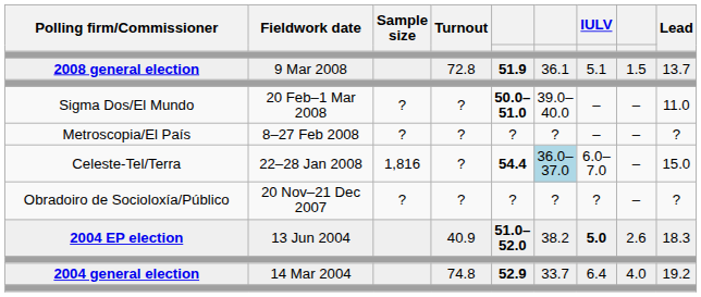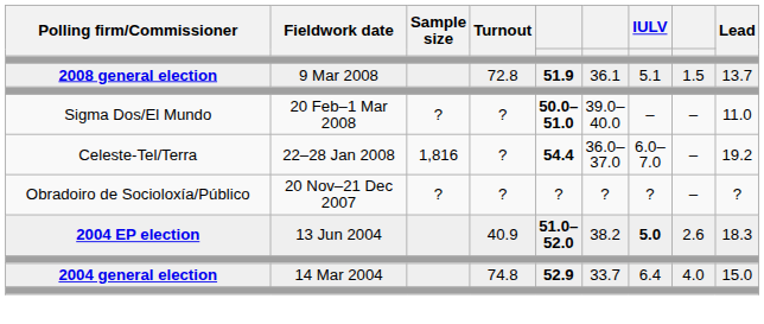- row: Metroscopia/El País | 8–27 Feb 2008 | ? | ? | ? | ? | – | – | ?
Celeste-Tel/Terra | column 6: lightblue background -> no background
Celeste-Tel/Terra | Lead: 15.0 -> 19.2
2004 general election | Lead: 19.2 -> 15.0
